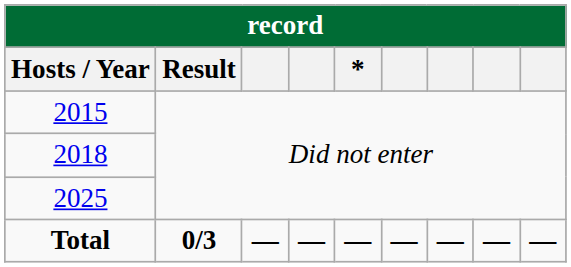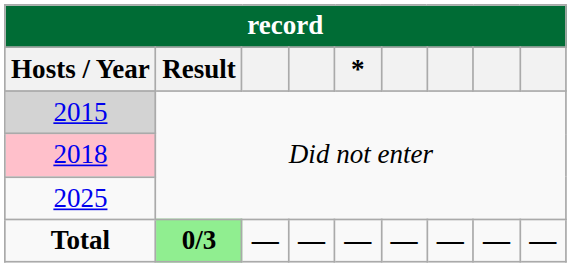2015 | Hosts / Year: no background -> lightgrey background
2018 | Hosts / Year: no background -> pink background
Total | Result: no background -> lightgreen background
